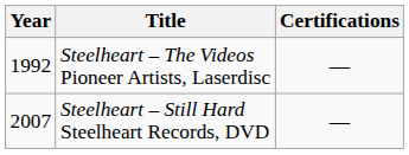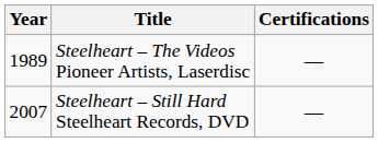Steelheart – The Videos Pioneer Artists, Laserdisc | Year: 1992 -> 1989
